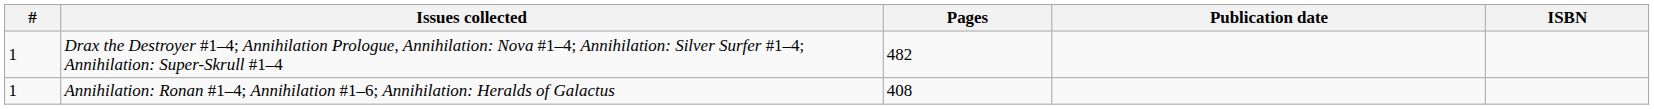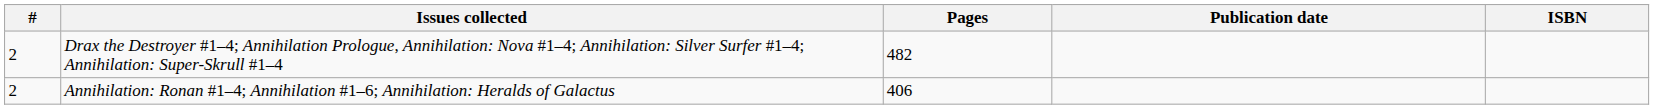row 2 | #: 1 -> 2
row 3 | #: 1 -> 2
row 3 | Pages: 408 -> 406
